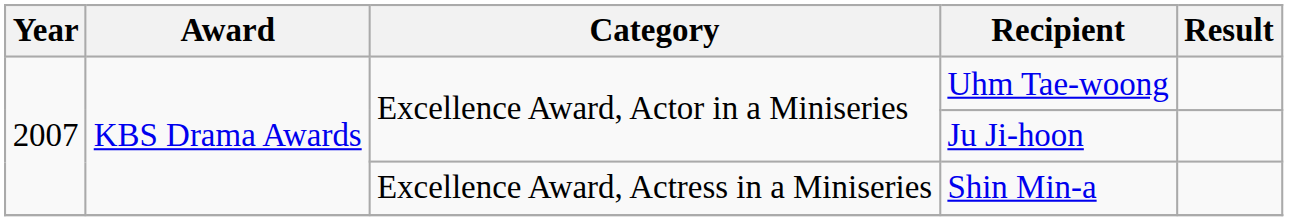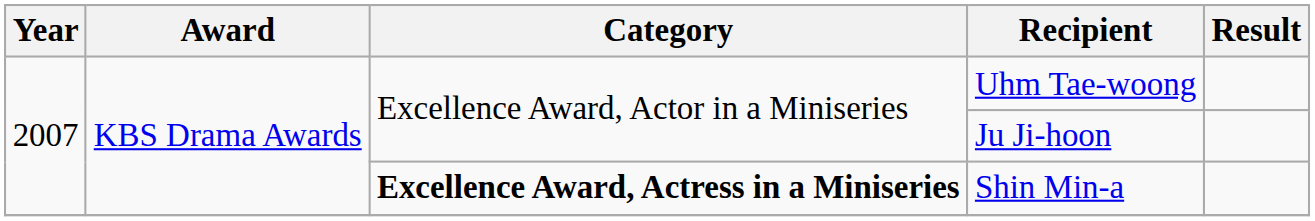Shin Min-a | Category: normal -> bold
